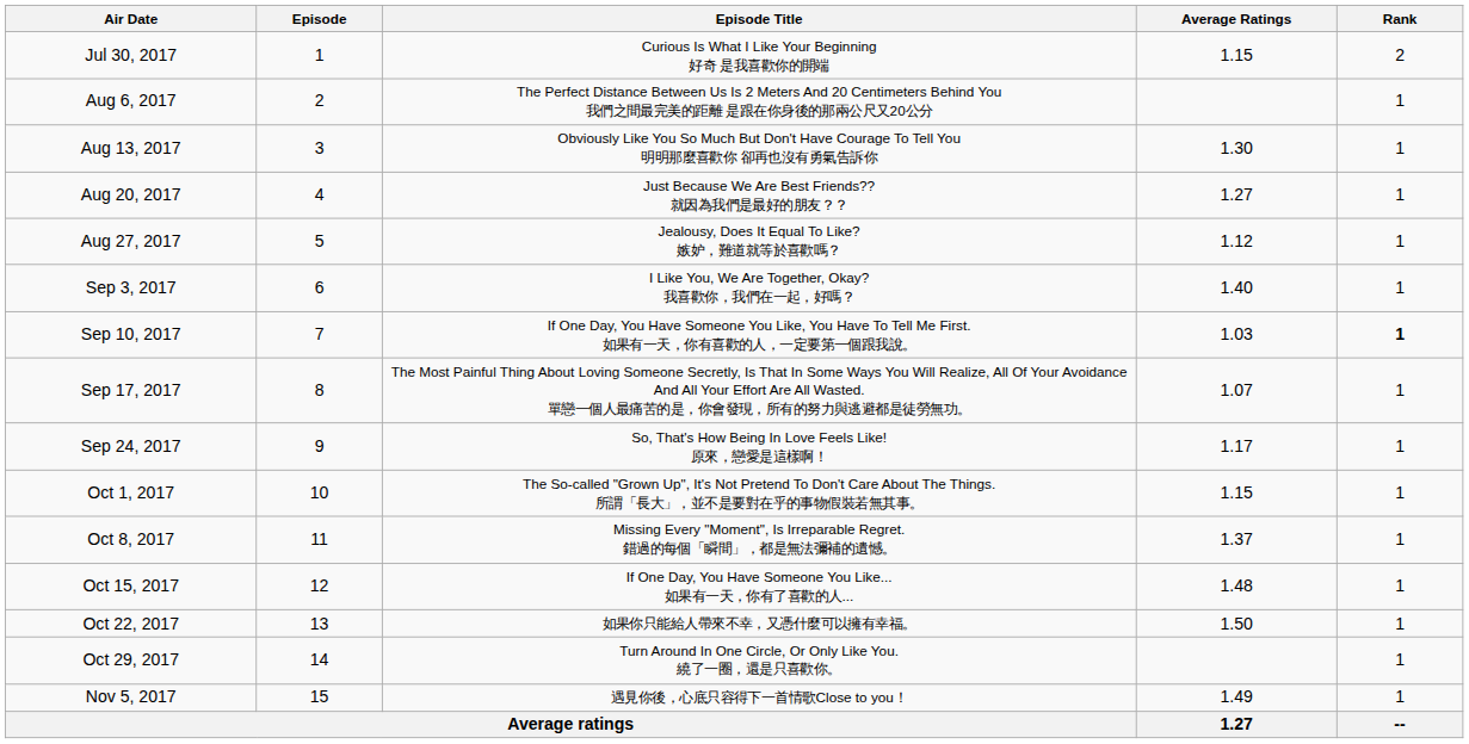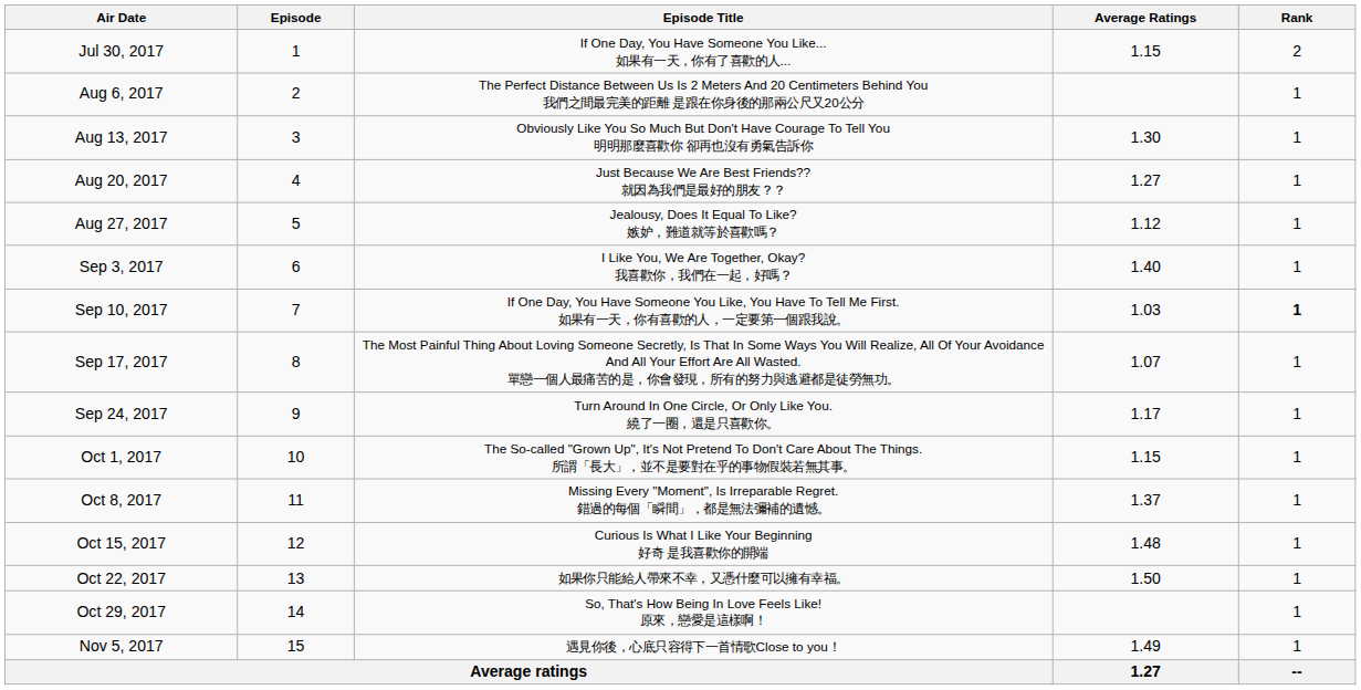Jul 30, 2017 | Episode Title: Curious Is What I Like Your Beginning 好奇 是我喜歡你的開端 -> If One Day, You Have Someone You Like... 如果有一天，你有了喜歡的人...
Sep 24, 2017 | Episode Title: So, That's How Being In Love Feels Like! 原來，戀愛是這樣啊！ -> Turn Around In One Circle, Or Only Like You. 繞了一圈，還是只喜歡你。
Oct 15, 2017 | Episode Title: If One Day, You Have Someone You Like... 如果有一天，你有了喜歡的人... -> Curious Is What I Like Your Beginning 好奇 是我喜歡你的開端
Oct 29, 2017 | Episode Title: Turn Around In One Circle, Or Only Like You. 繞了一圈，還是只喜歡你。 -> So, That's How Being In Love Feels Like! 原來，戀愛是這樣啊！
